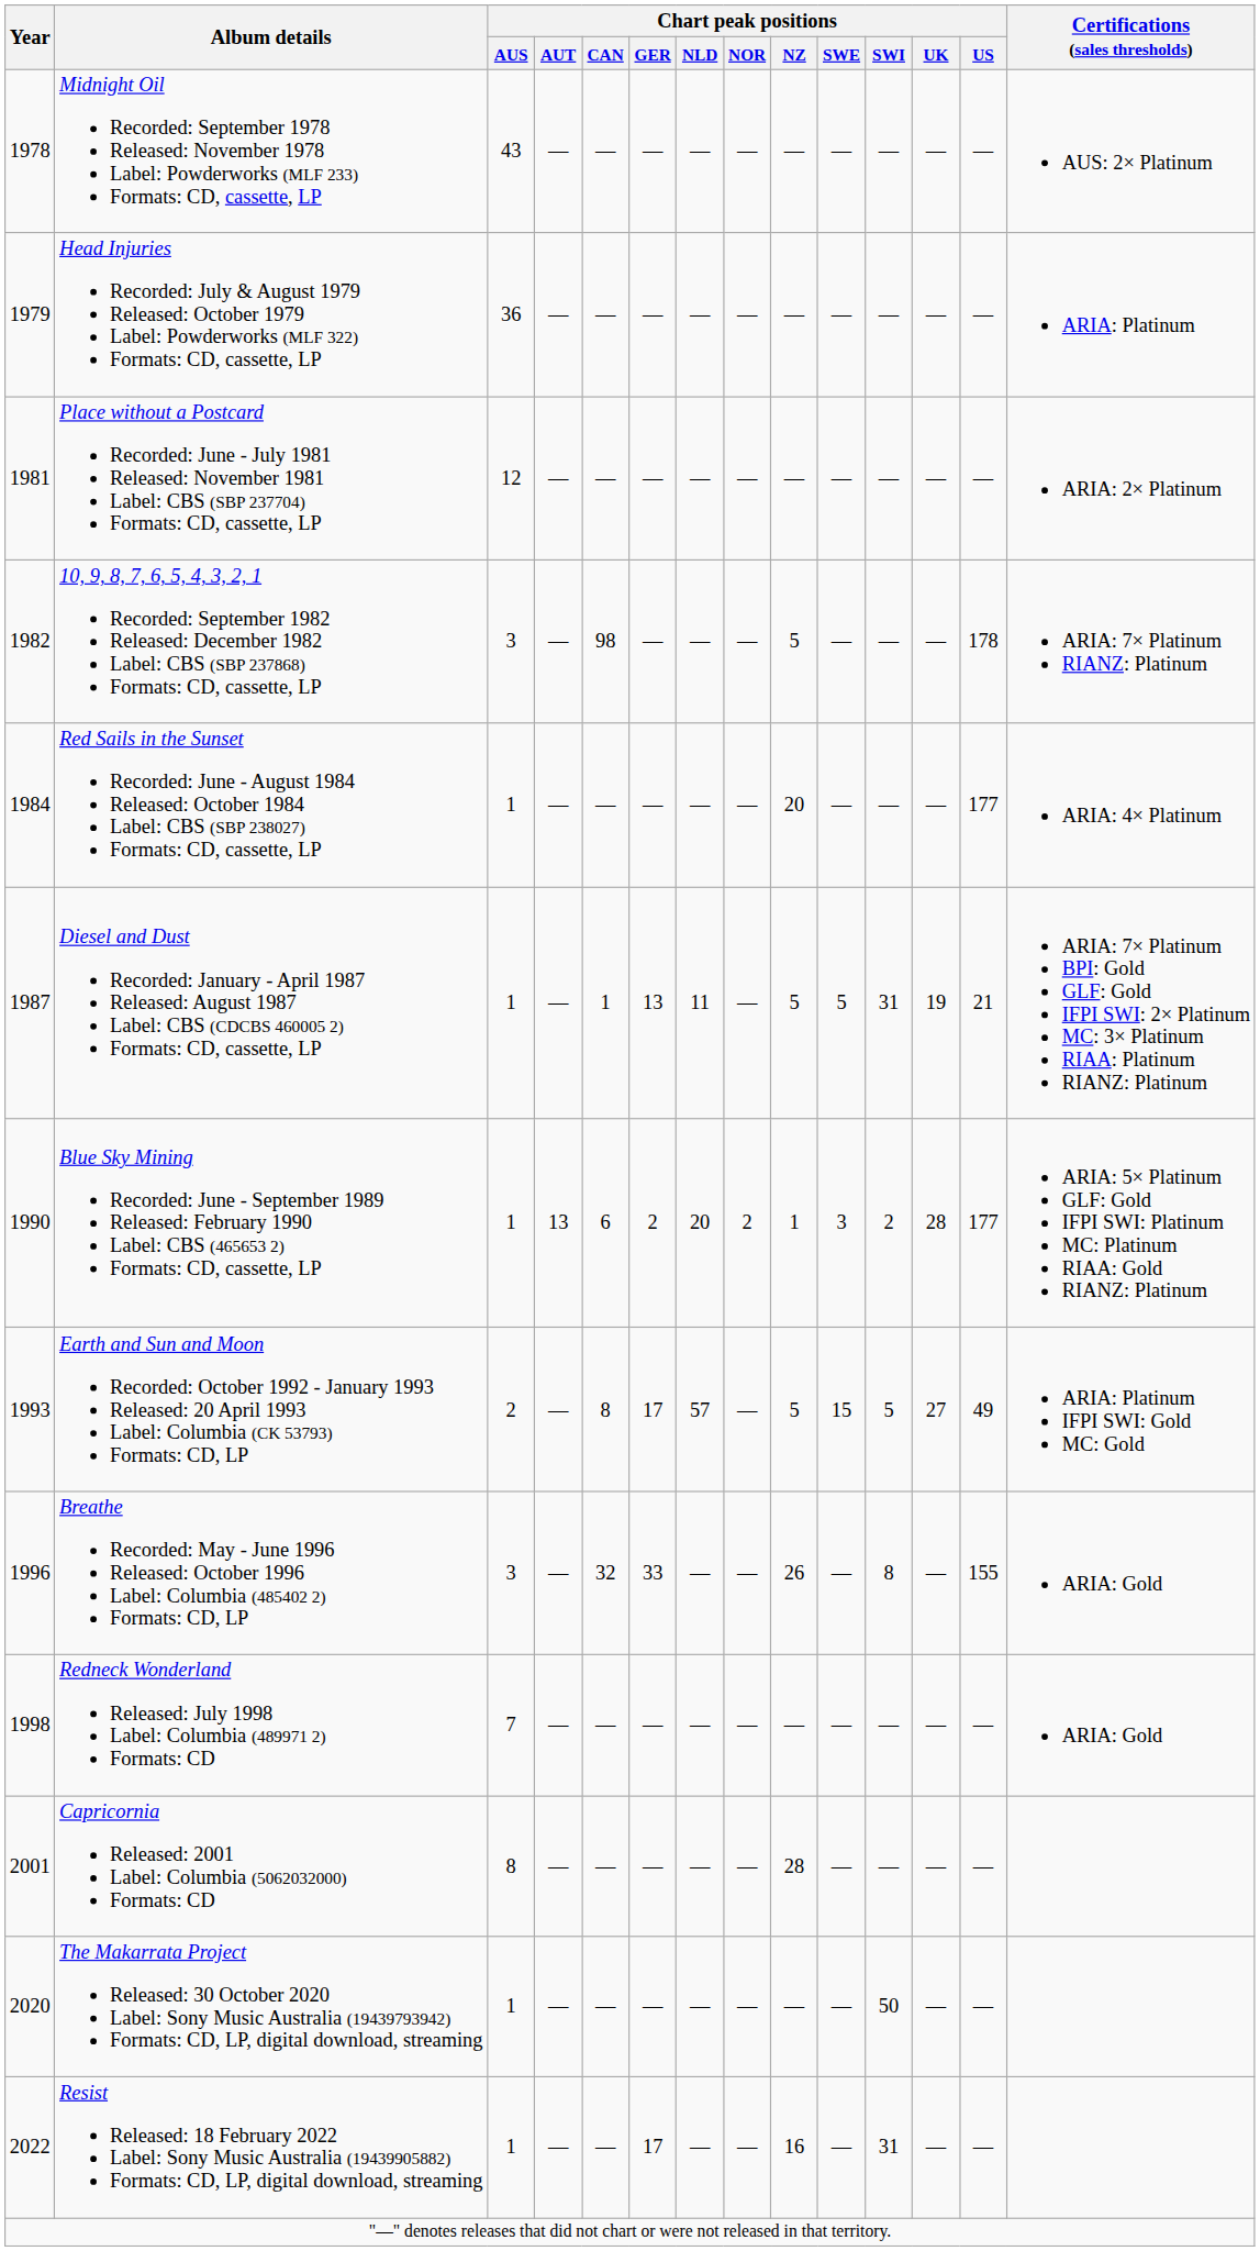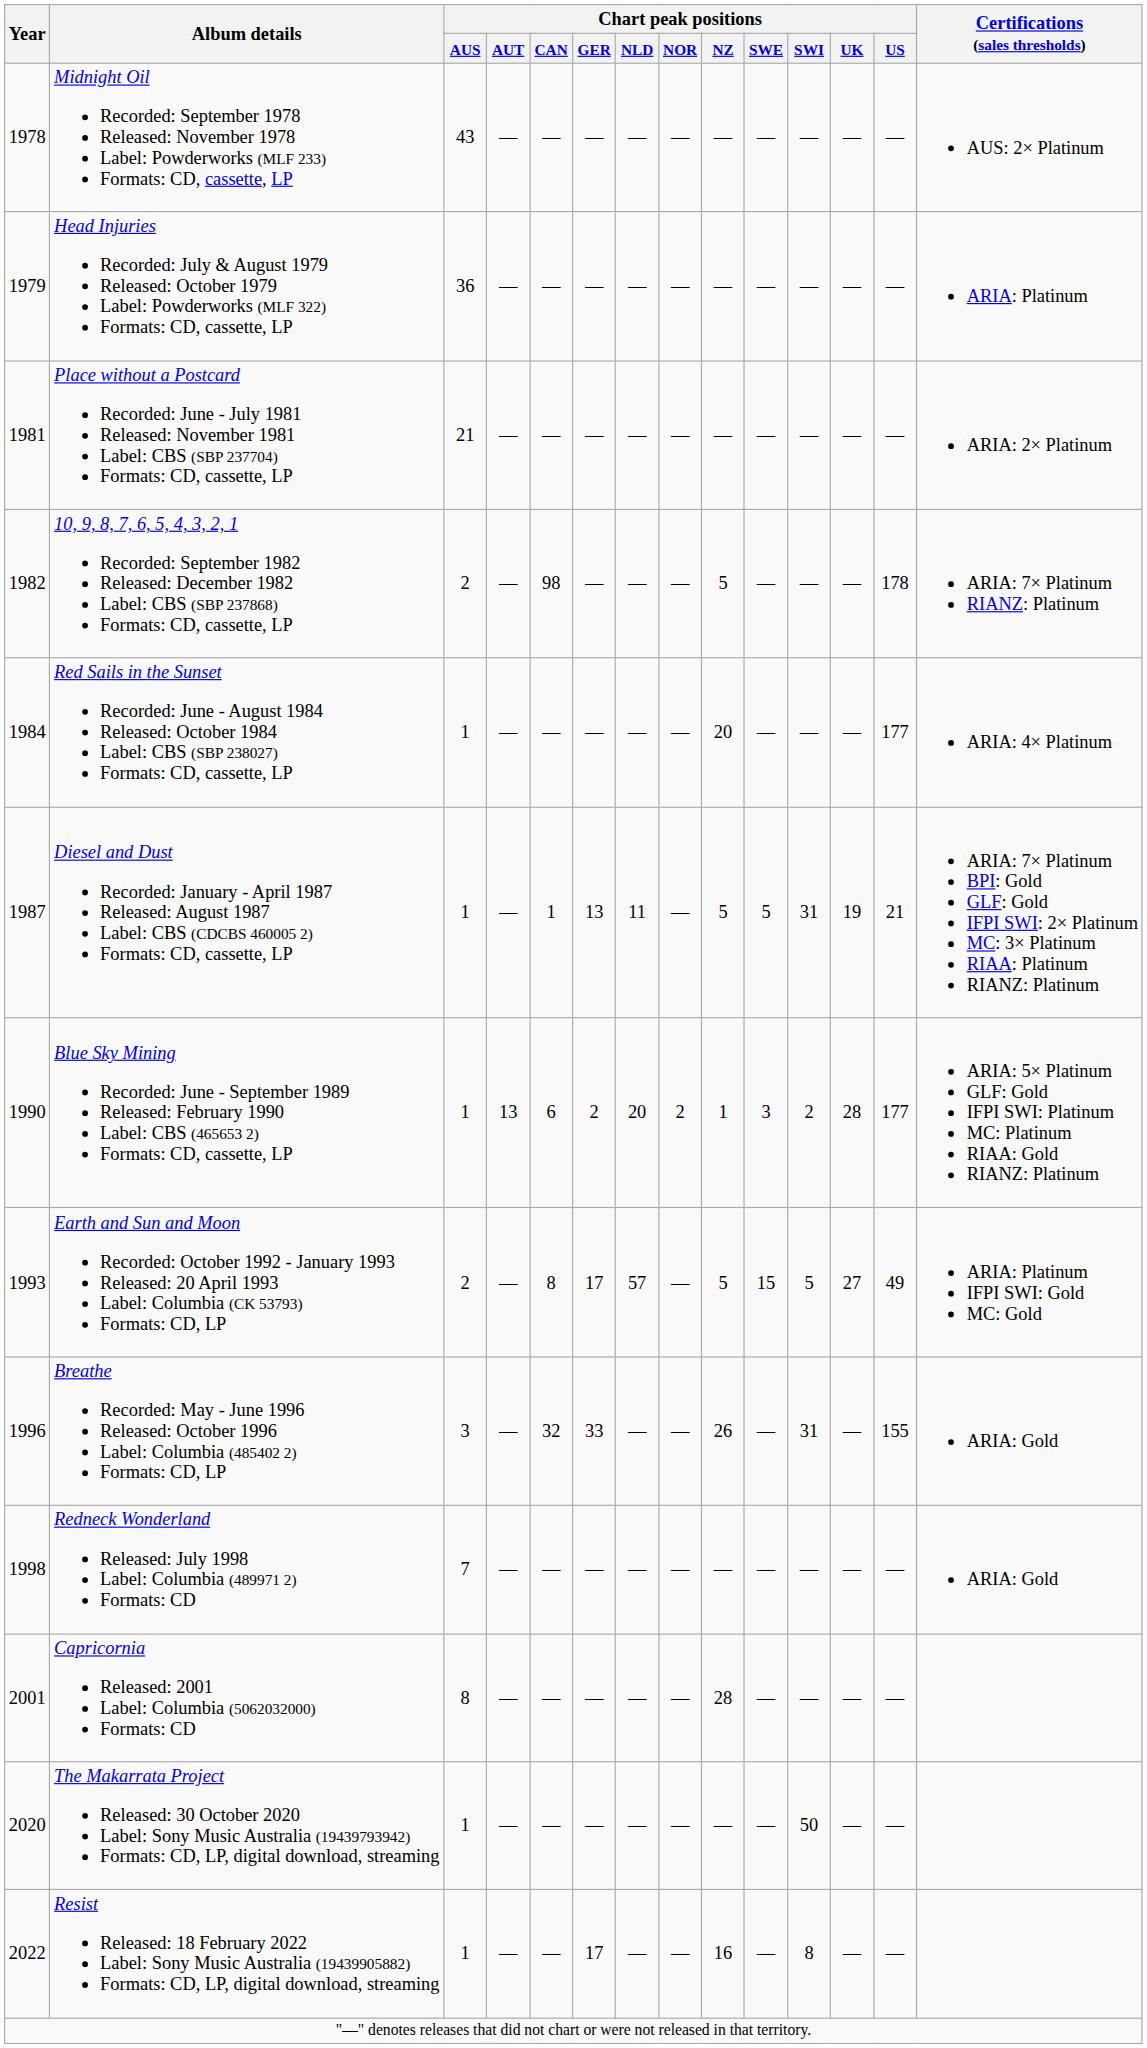row 5 | Chart peak positions / AUS: 12 -> 21
row 6 | Chart peak positions / AUS: 3 -> 2
row 11 | Chart peak positions / SWI: 8 -> 31
row 15 | Chart peak positions / SWI: 31 -> 8
